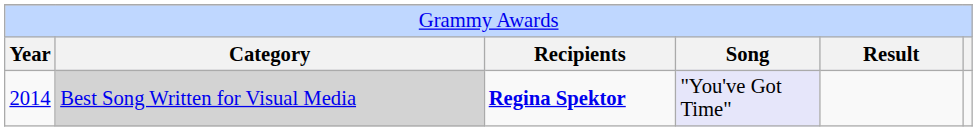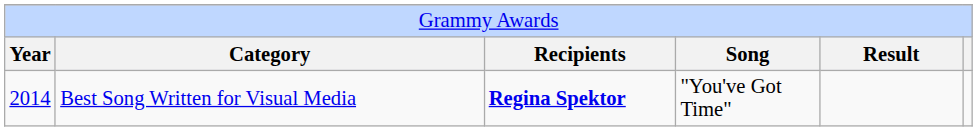2014 | column 2: lightgrey background -> no background
2014 | column 4: lavender background -> no background
